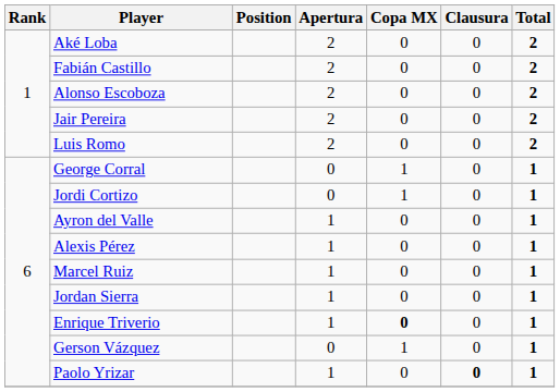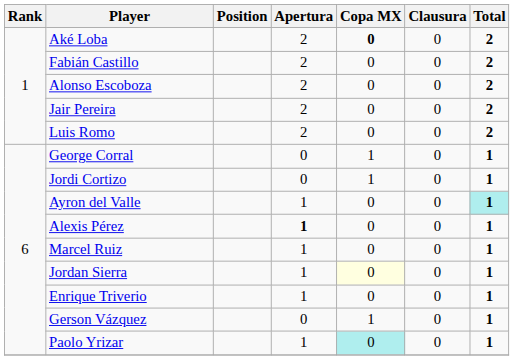Aké Loba | Copa MX: normal -> bold
Ayron del Valle | Total: no background -> paleturquoise background
Alexis Pérez | Apertura: normal -> bold
Jordan Sierra | Copa MX: no background -> lightyellow background
Enrique Triverio | Copa MX: bold -> normal
Paolo Yrizar | Copa MX: no background -> paleturquoise background
Paolo Yrizar | Clausura: bold -> normal
